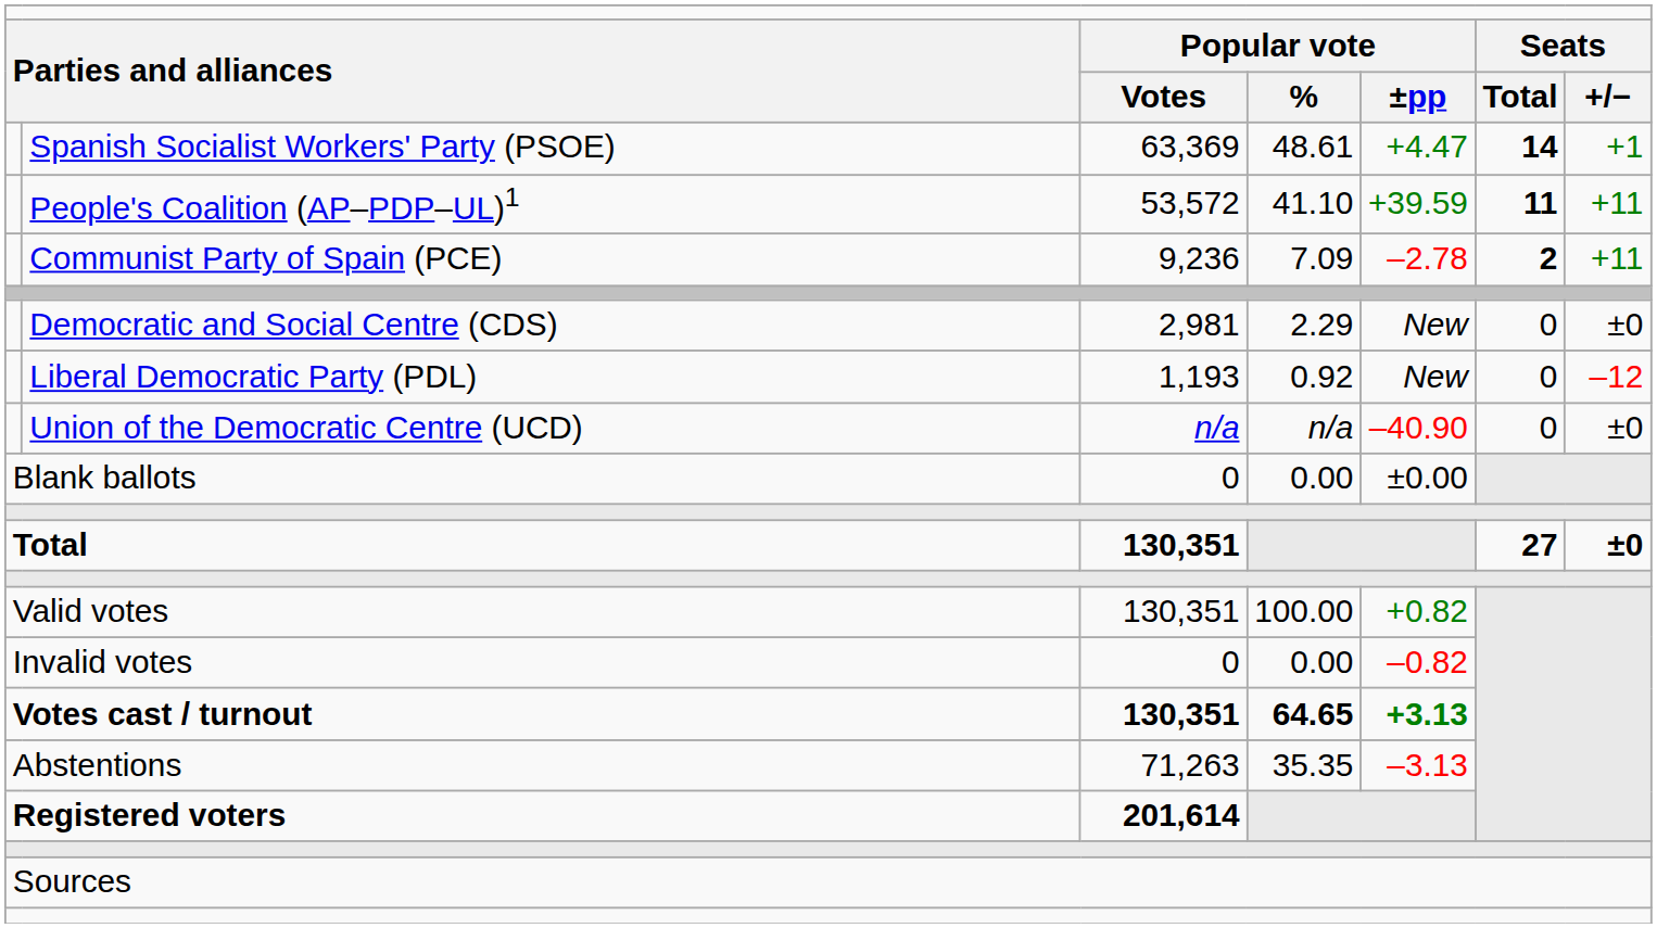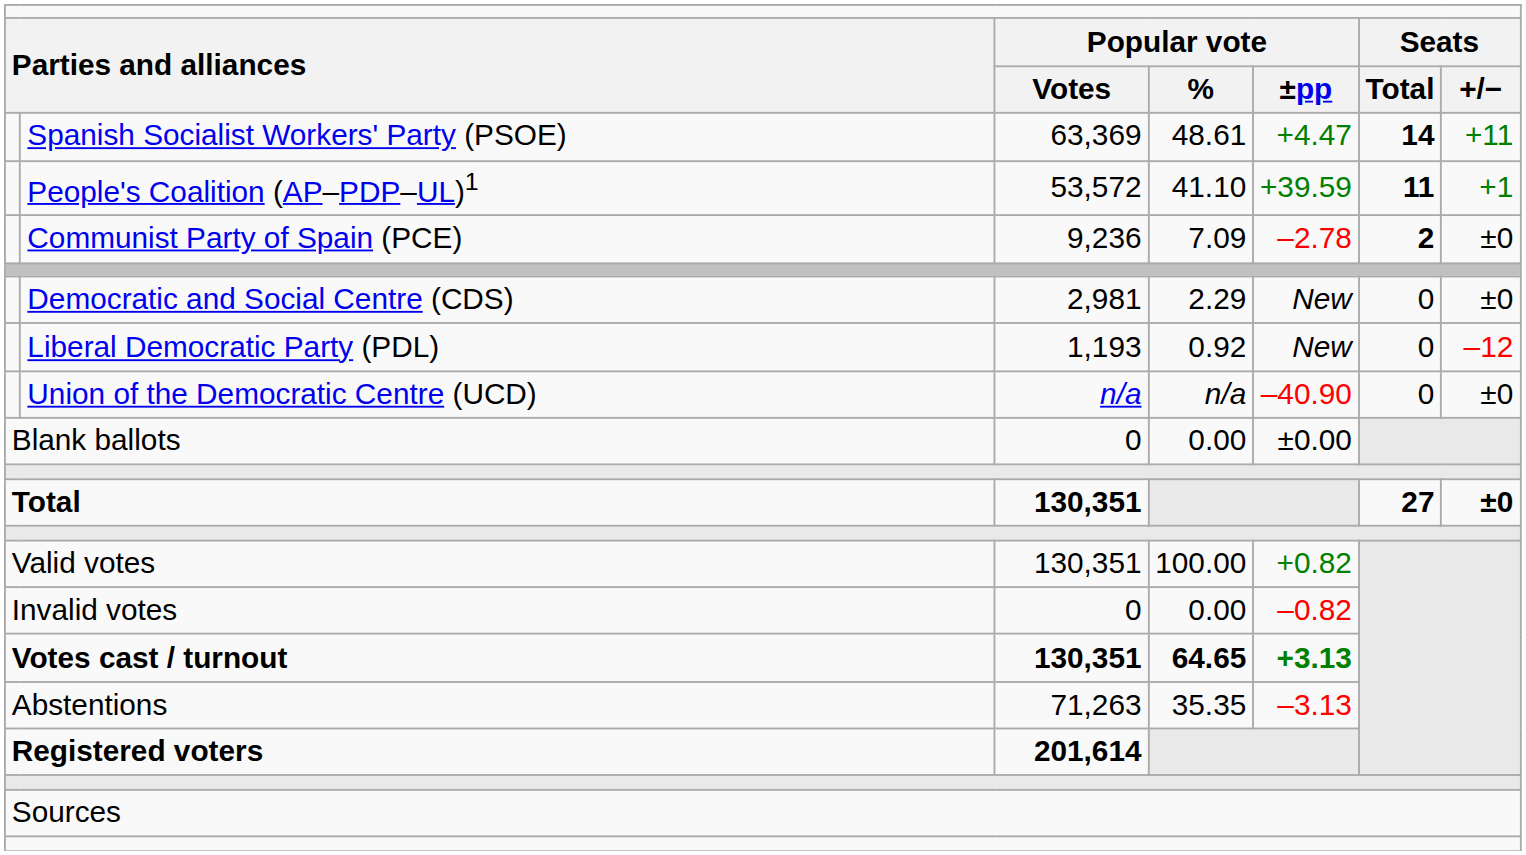Spanish Socialist Workers' Party (PSOE) | column 7: +1 -> +11
People's Coalition (AP–PDP–UL)1 | column 7: +11 -> +1
Communist Party of Spain (PCE) | column 7: +11 -> ±0
